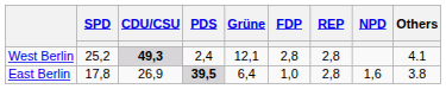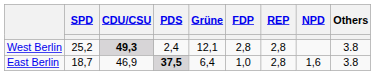West Berlin | Others: 4.1 -> 3.8
East Berlin | SPD: 17,8 -> 18,7
East Berlin | CDU/CSU: 26,9 -> 46,9
East Berlin | PDS: 39,5 -> 37,5
